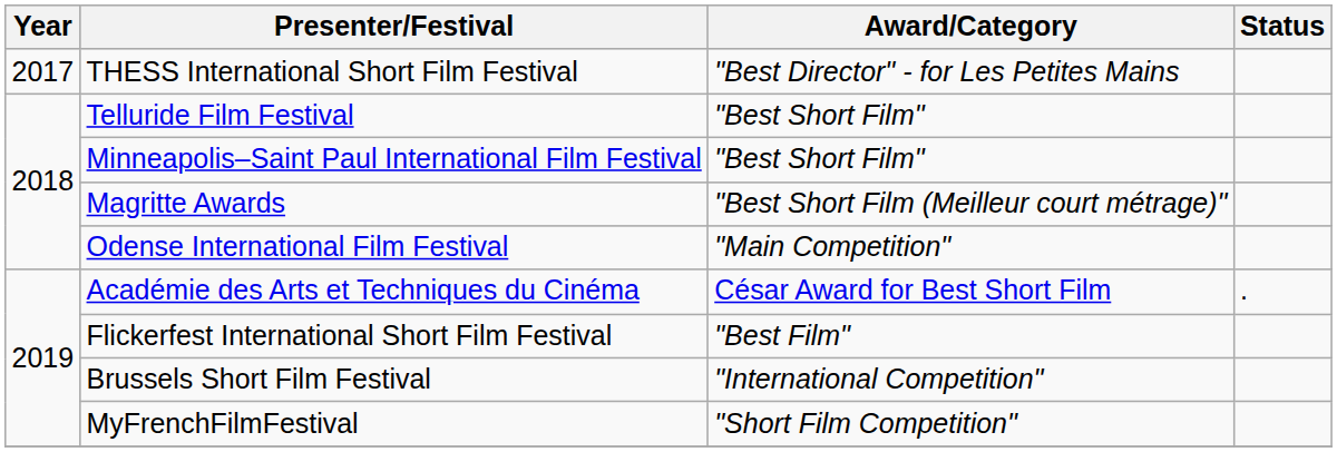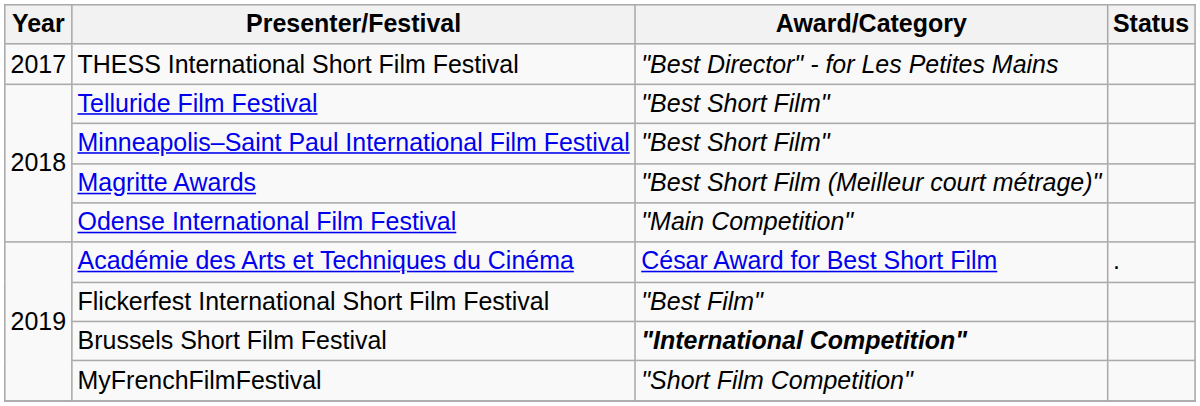Brussels Short Film Festival | Award/Category: normal -> bold
